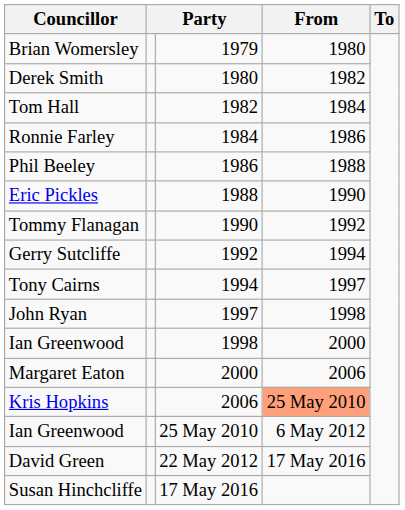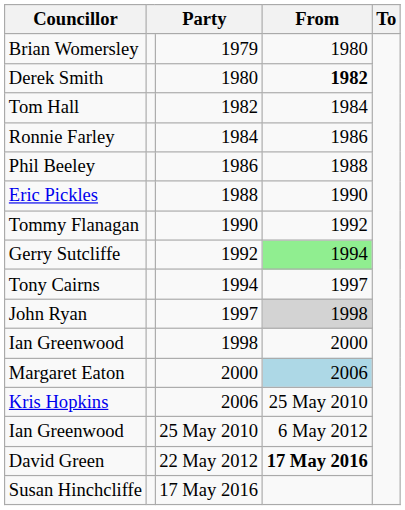Derek Smith | From: normal -> bold
Gerry Sutcliffe | From: no background -> lightgreen background
John Ryan | From: no background -> lightgrey background
Margaret Eaton | From: no background -> lightblue background
Kris Hopkins | From: lightsalmon background -> no background
David Green | From: normal -> bold
